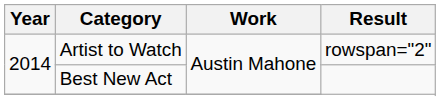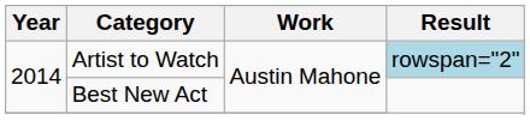Artist to Watch | Result: no background -> lightblue background
